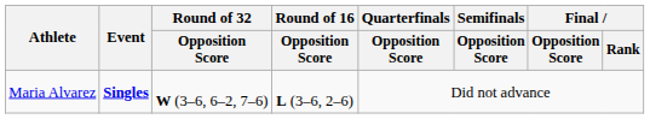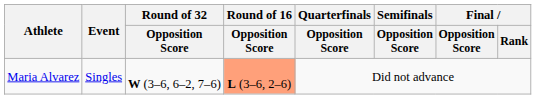Maria Alvarez | Event: bold -> normal
Maria Alvarez | Round of 16 / Opposition Score: no background -> lightsalmon background
